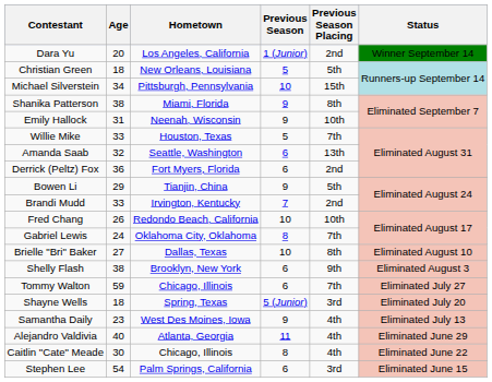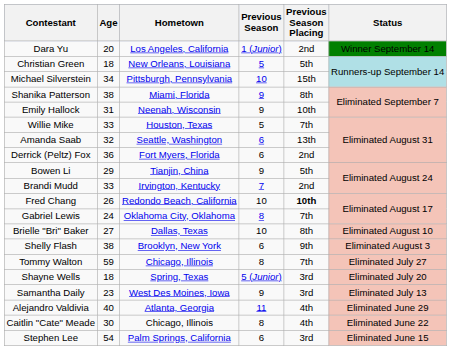Fred Chang | Previous Season Placing: normal -> bold
Tommy Walton | Previous Season: 6 -> 8
Samantha Daily | Previous Season Placing: 4th -> 3rd
